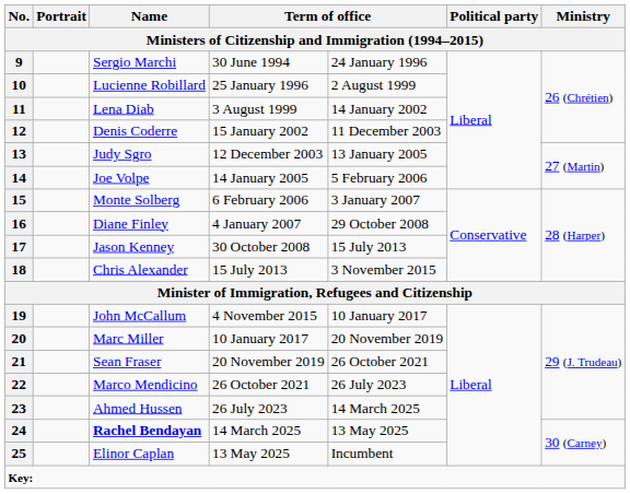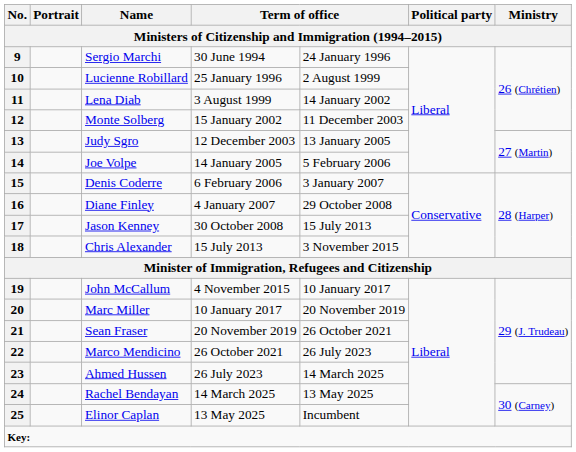12 | Name: Denis Coderre -> Monte Solberg
15 | Name: Monte Solberg -> Denis Coderre
24 | Name: bold -> normal
